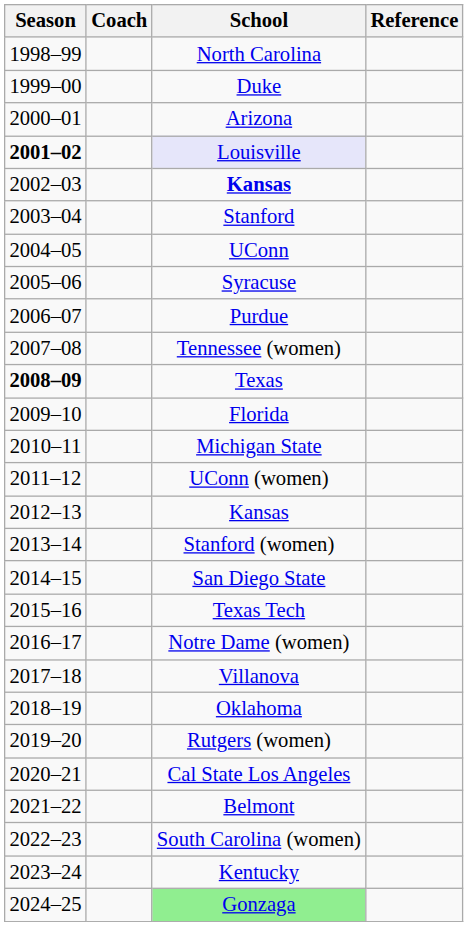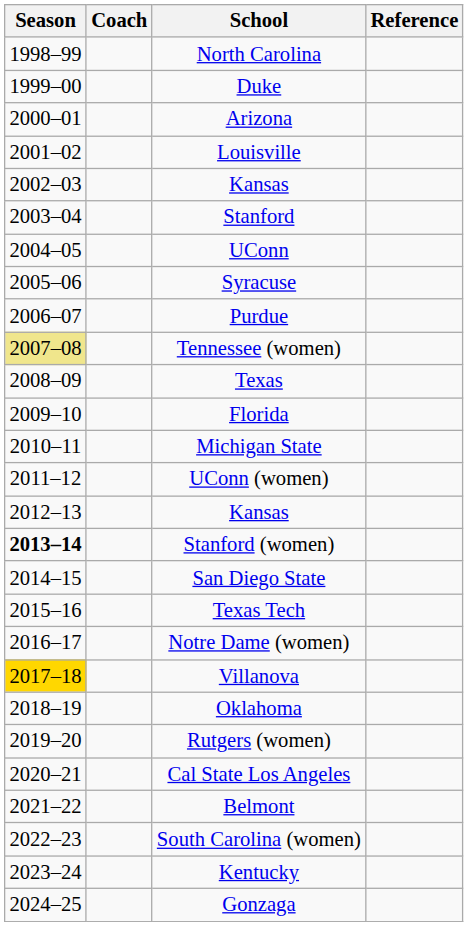Louisville | Season: bold -> normal
Louisville | School: lavender background -> no background
2002–03 / Kansas | School: bold -> normal
Tennessee (women) | Season: no background -> khaki background
Texas | Season: bold -> normal
Stanford (women) | Season: normal -> bold
Villanova | Season: no background -> gold background
Gonzaga | School: lightgreen background -> no background
